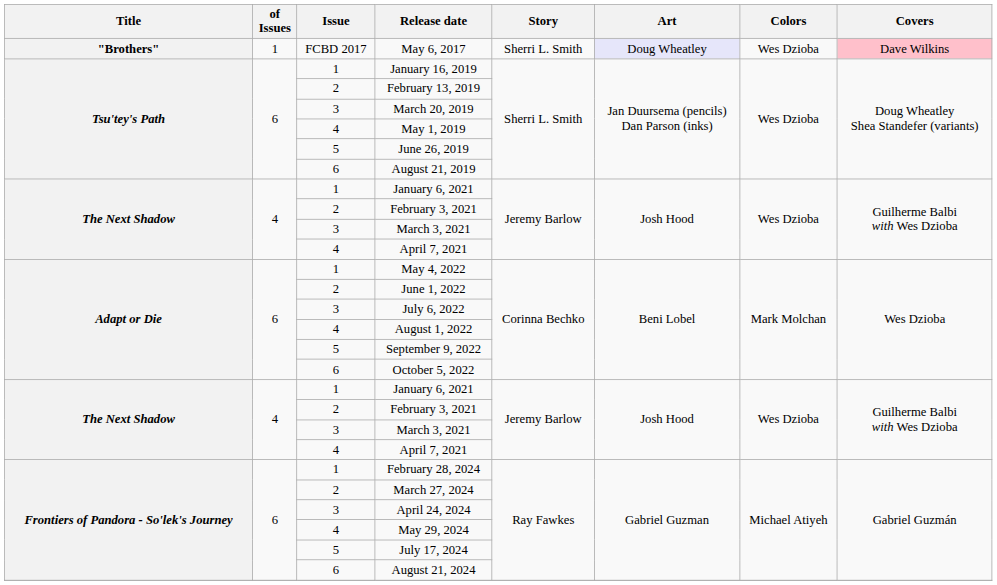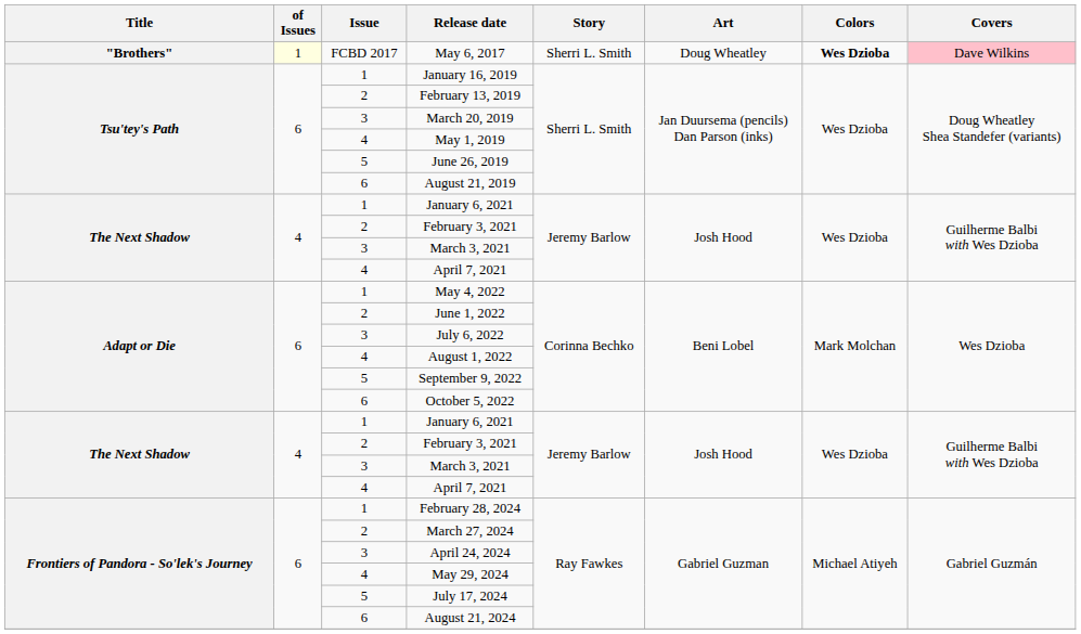May 6, 2017 | of Issues: no background -> lightyellow background
May 6, 2017 | Art: lavender background -> no background
May 6, 2017 | Colors: normal -> bold
